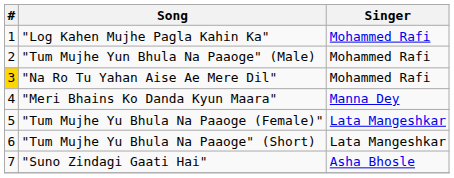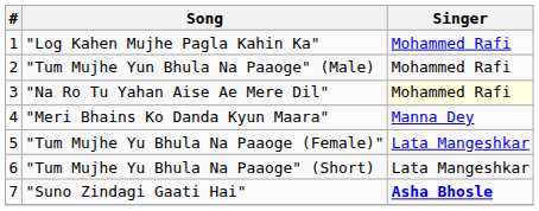"Na Ro Tu Yahan Aise Ae Mere Dil" | #: gold background -> no background
"Na Ro Tu Yahan Aise Ae Mere Dil" | Singer: no background -> lightyellow background
"Suno Zindagi Gaati Hai" | Singer: normal -> bold
